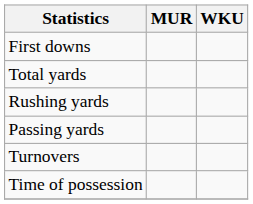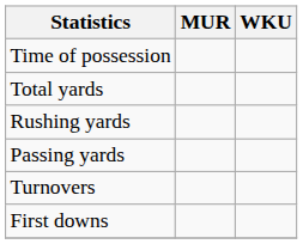rows swapped: First downs <-> Time of possession
